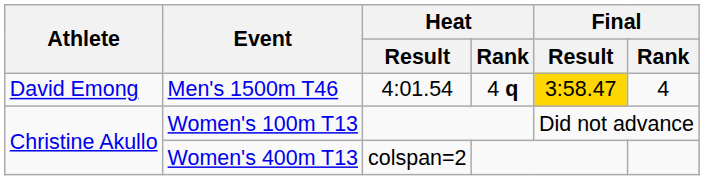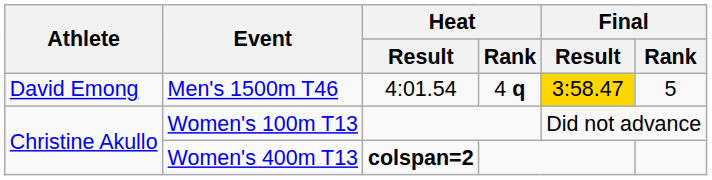Men's 1500m T46 | Final / Rank: 4 -> 5
Women's 400m T13 | Heat / Result: normal -> bold
